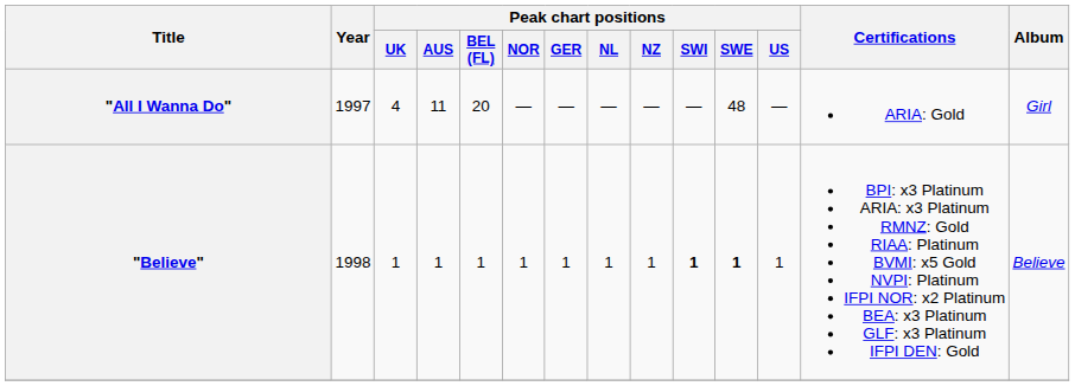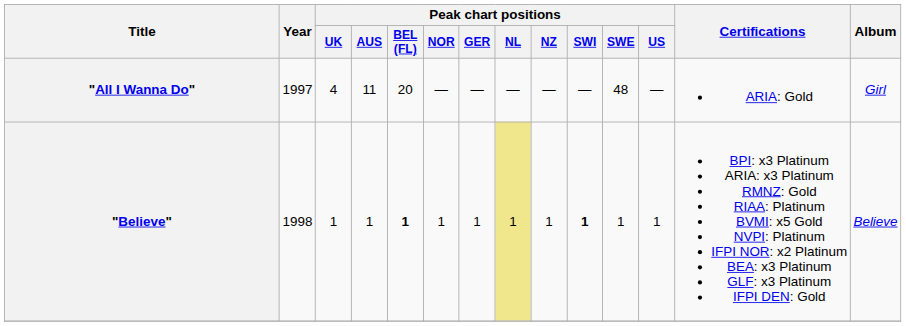"Believe" | Peak chart positions / BEL (FL): normal -> bold
"Believe" | Peak chart positions / NL: no background -> khaki background
"Believe" | Peak chart positions / SWE: bold -> normal
